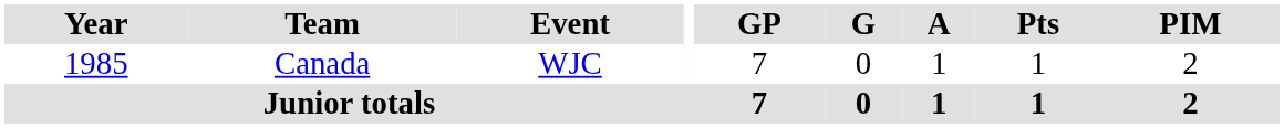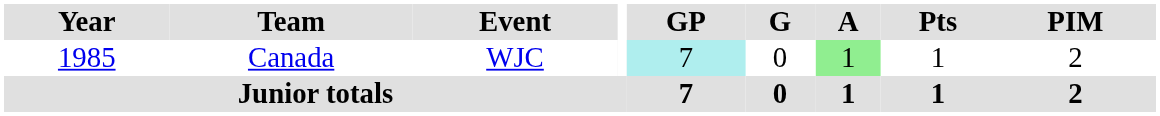Canada | GP: no background -> paleturquoise background
Canada | A: no background -> lightgreen background
